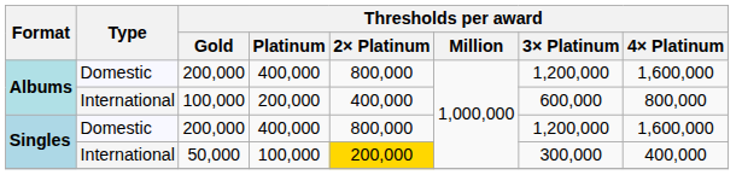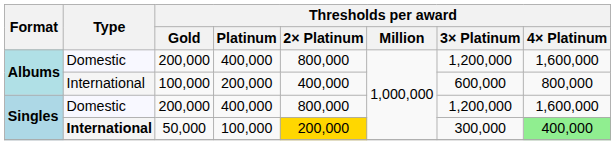50,000 | Type: normal -> bold
50,000 | Thresholds per award / 4× Platinum: no background -> lightgreen background
